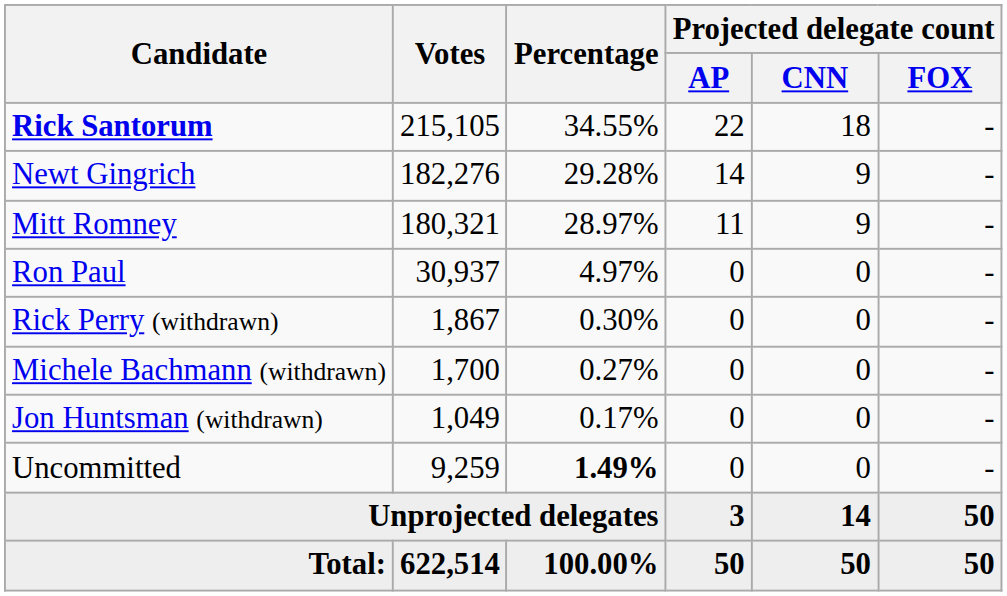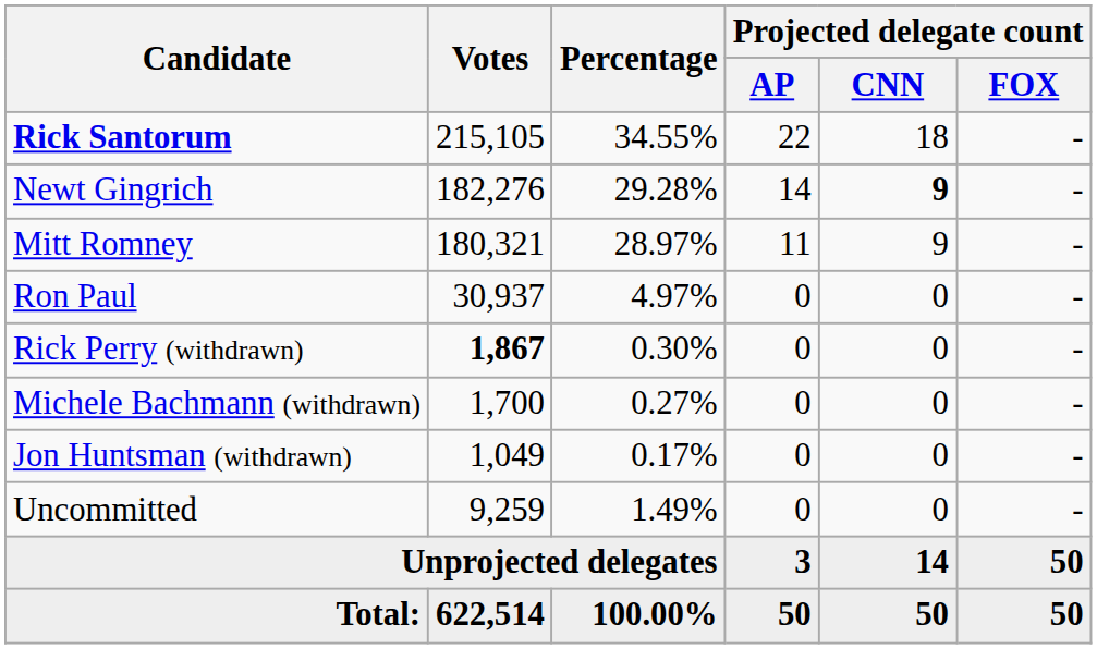Newt Gingrich | Projected delegate count / CNN: normal -> bold
Rick Perry (withdrawn) | Votes: normal -> bold
Uncommitted | Percentage: bold -> normal
